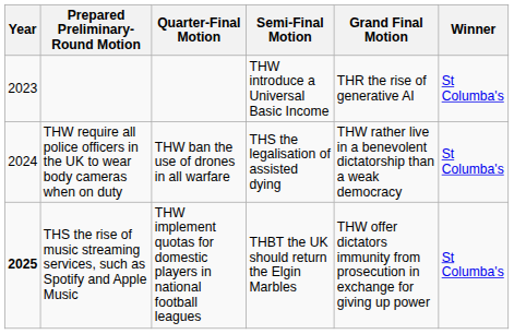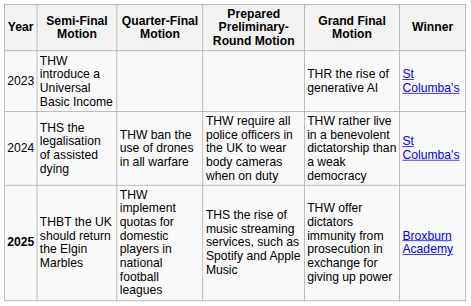columns swapped: Prepared Preliminary-Round Motion <-> Semi-Final Motion
row 4 | Winner: St Columba's -> Broxburn Academy
